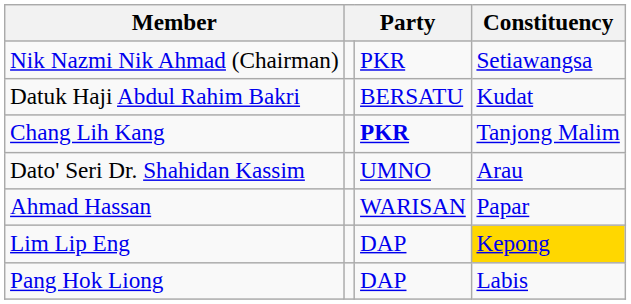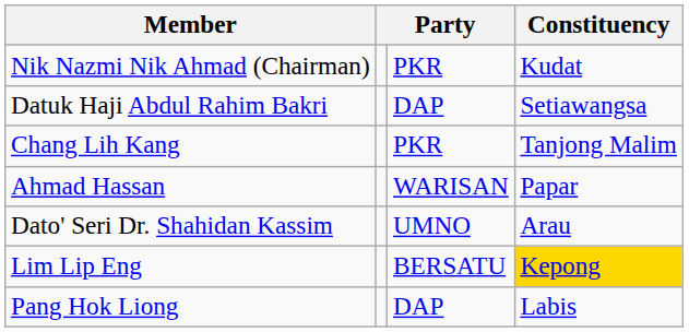Nik Nazmi Nik Ahmad (Chairman) | Constituency: Setiawangsa -> Kudat
Datuk Haji Abdul Rahim Bakri | column 3: BERSATU -> DAP
Datuk Haji Abdul Rahim Bakri | Constituency: Kudat -> Setiawangsa
Chang Lih Kang | column 3: bold -> normal
rows swapped: Ahmad Hassan <-> Dato' Seri Dr. Shahidan Kassim
Lim Lip Eng | column 3: DAP -> BERSATU
